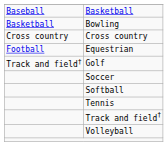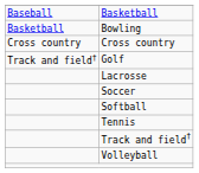- row: Football | Equestrian
+ row: Lacrosse
